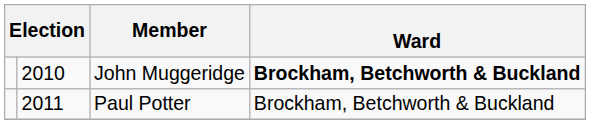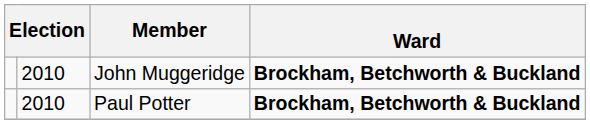Paul Potter | column 2: 2011 -> 2010
Paul Potter | Ward: normal -> bold
